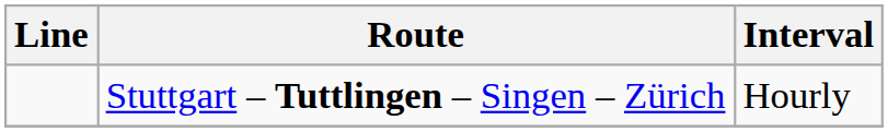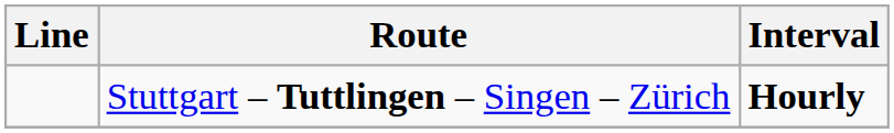Stuttgart – Tuttlingen – Singen – Zürich | Interval: normal -> bold
